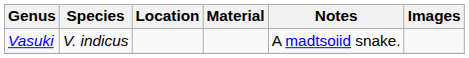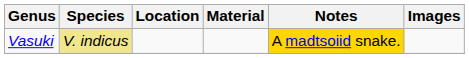Vasuki | Species: no background -> khaki background
Vasuki | Notes: no background -> gold background
